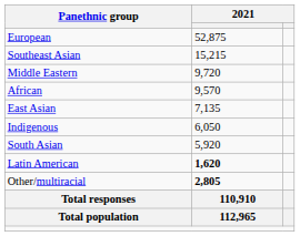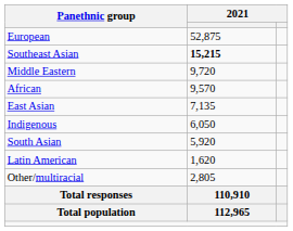Southeast Asian | column 2: normal -> bold
Latin American | column 2: bold -> normal
Other/multiracial | column 2: bold -> normal
